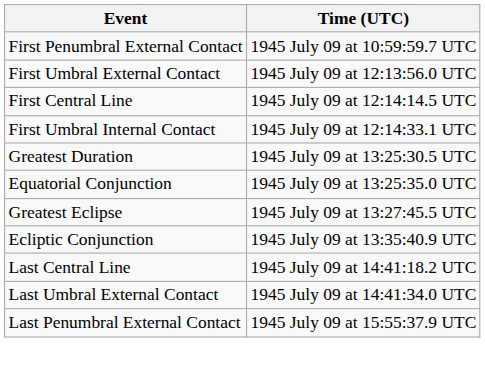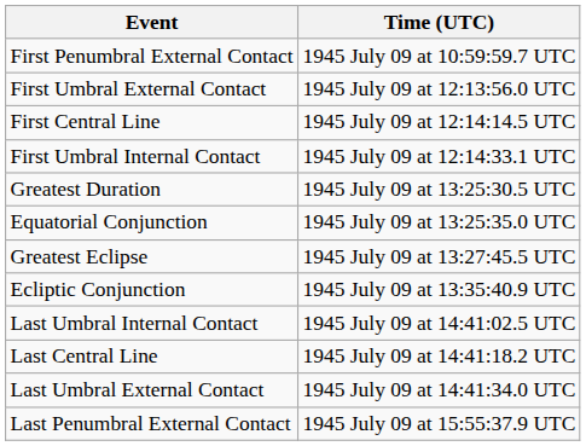+ row: Last Umbral Internal Contact | 1945 July 09 at 14:41:02.5 UTC
